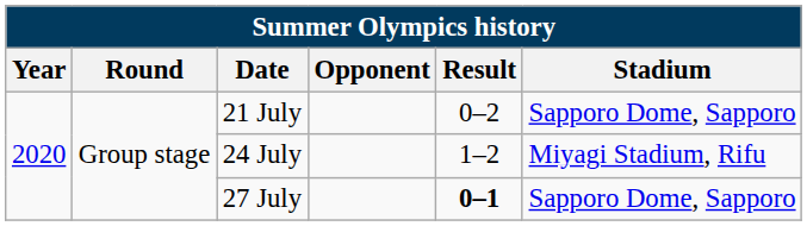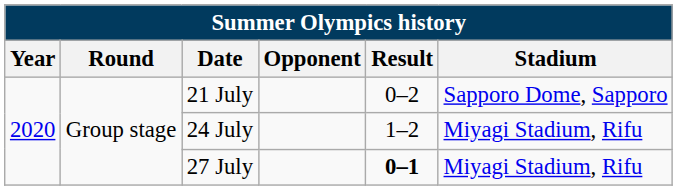27 July | Stadium: Sapporo Dome, Sapporo -> Miyagi Stadium, Rifu
